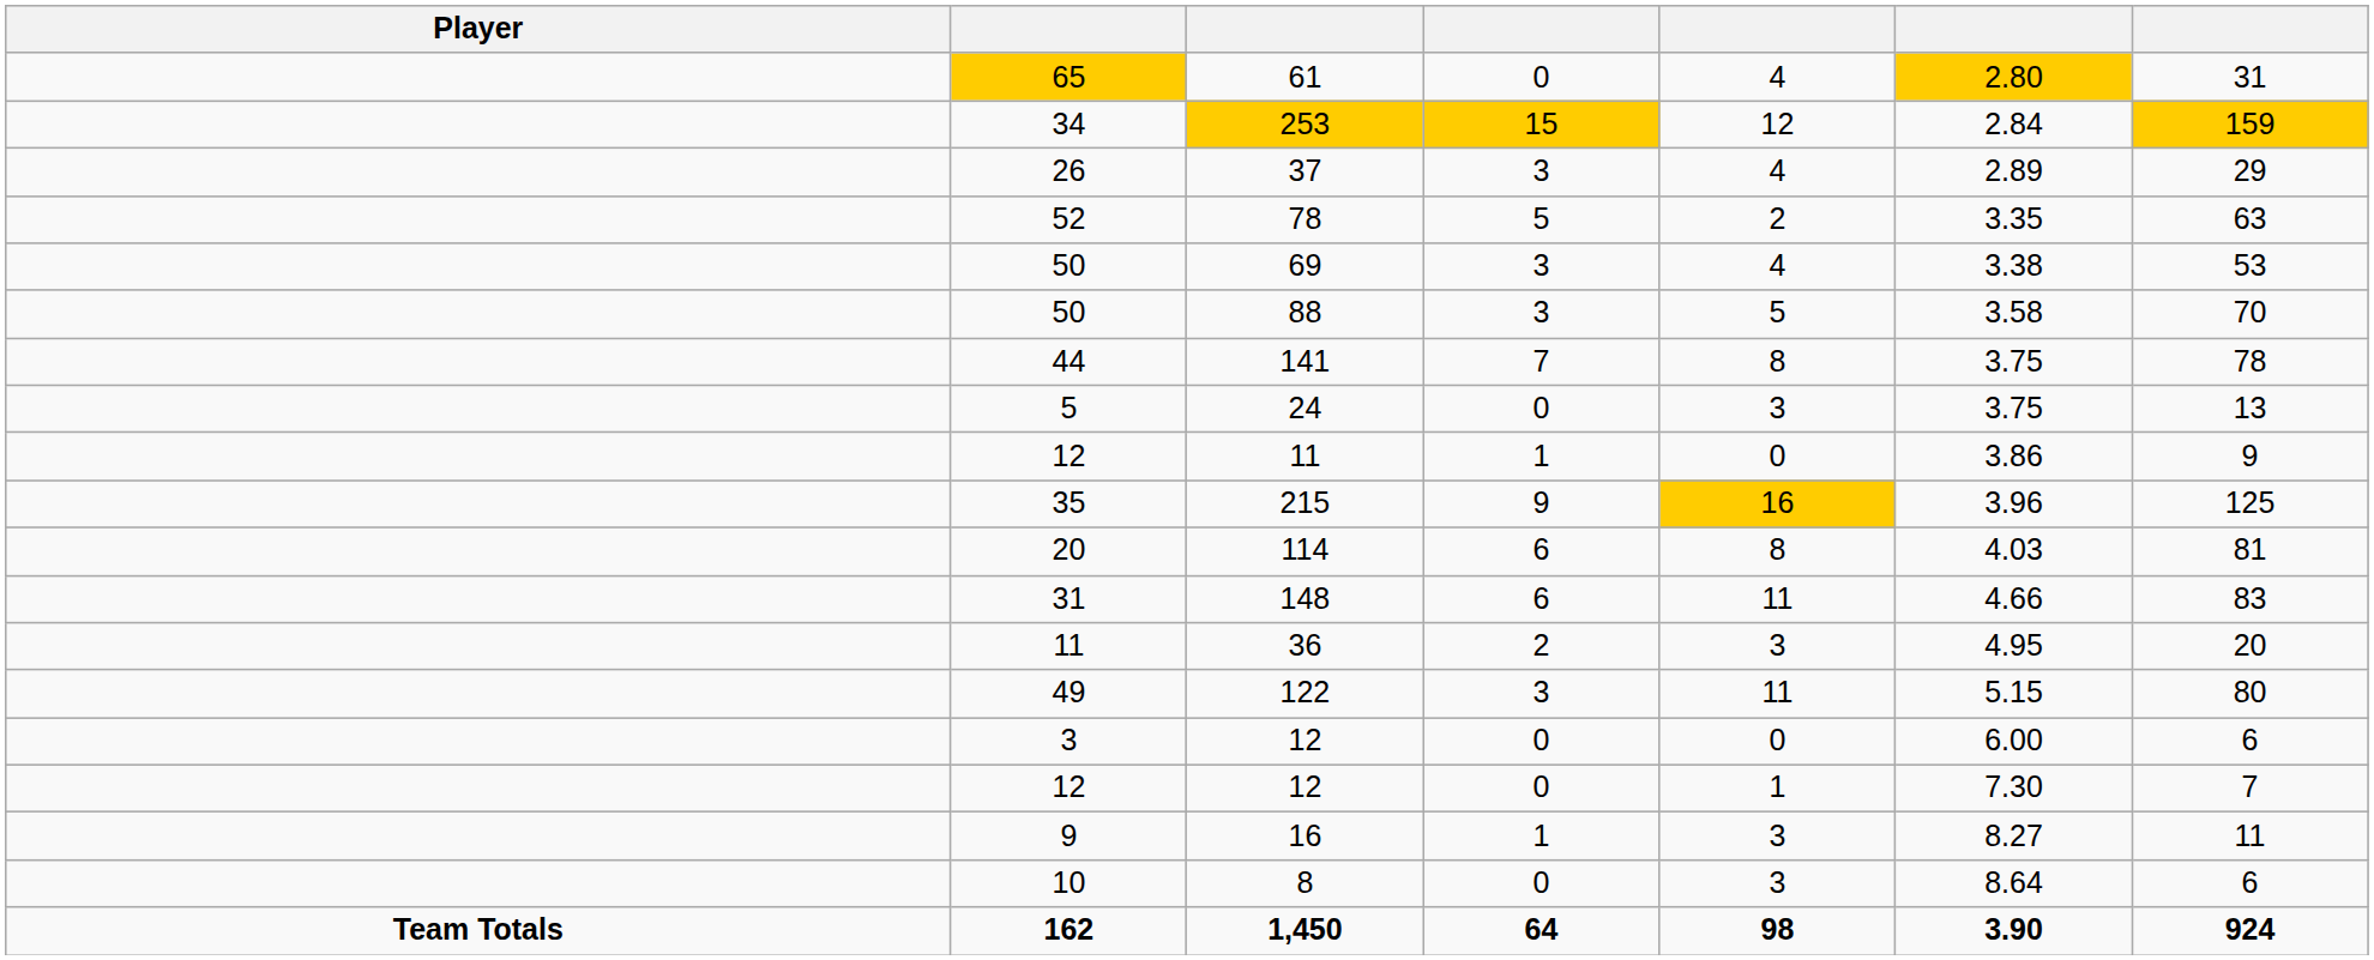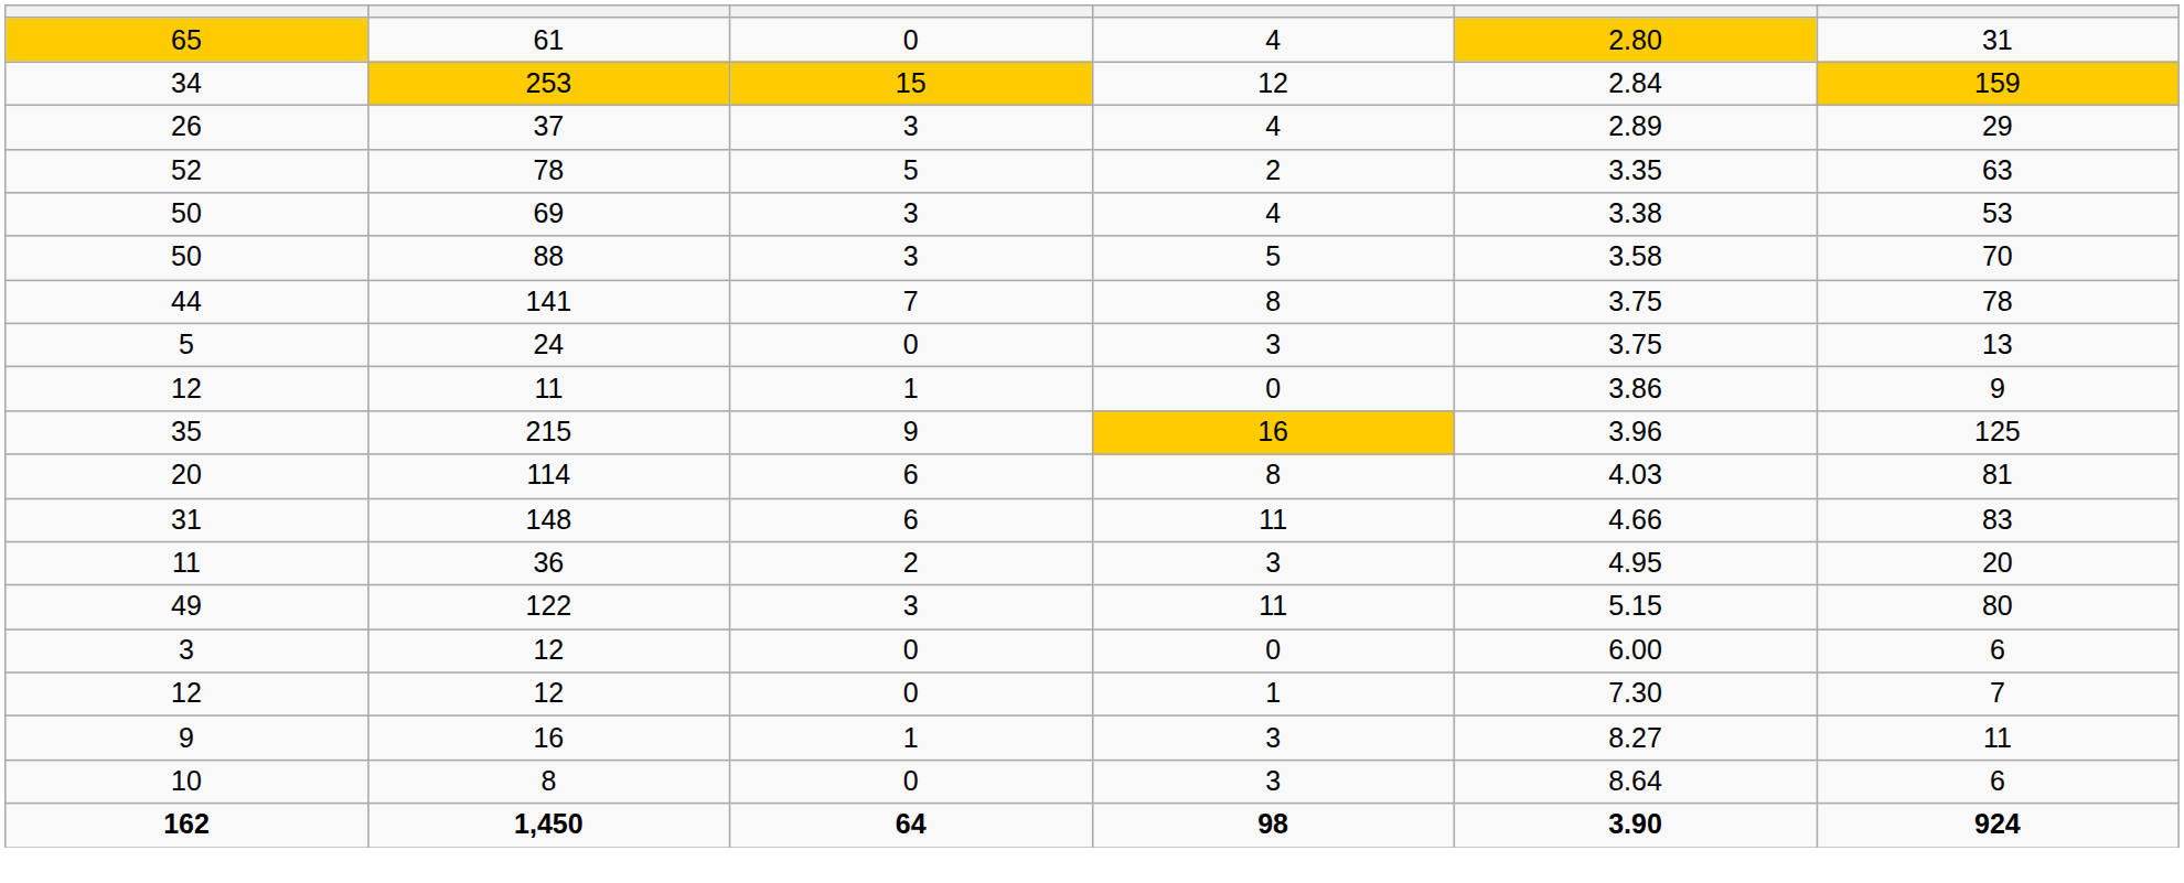- column: Player | Team Totals
